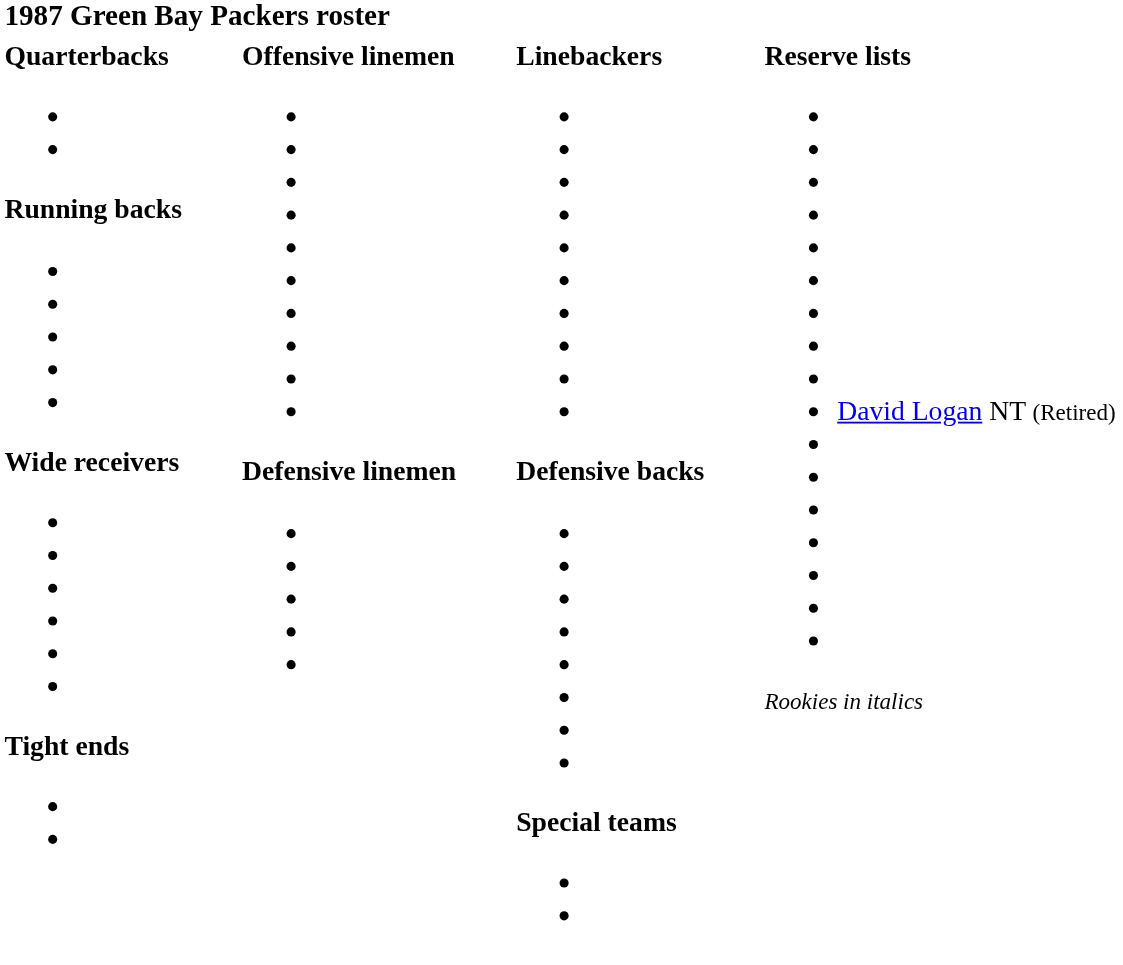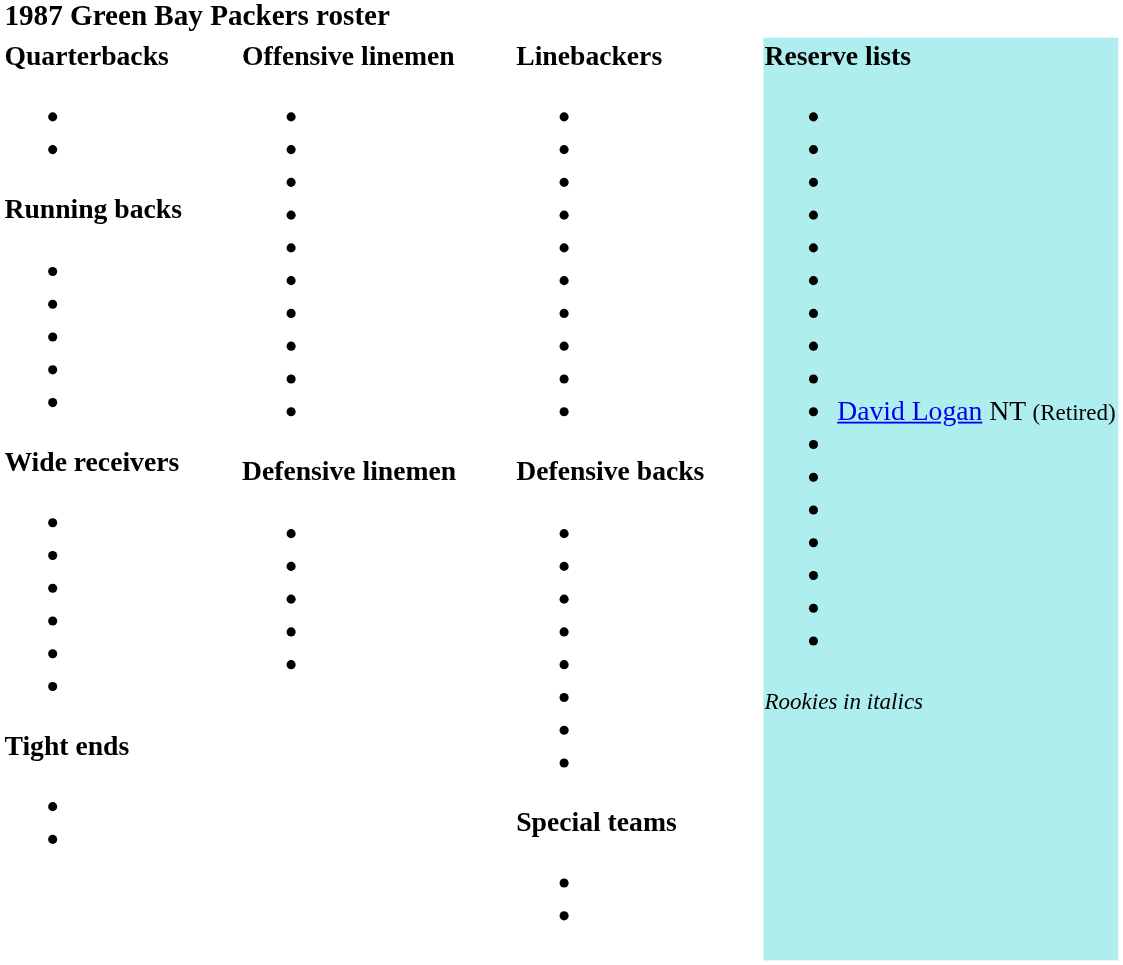Quarterbacks Running backs Wide receivers Tight ends | column 4: no background -> paleturquoise background
